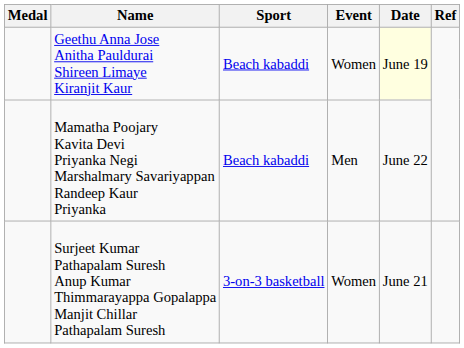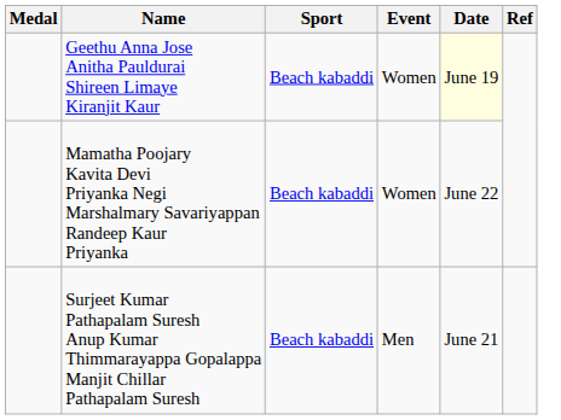row 3 | Event: Men -> Women
row 4 | Sport: 3-on-3 basketball -> Beach kabaddi
row 4 | Event: Women -> Men
